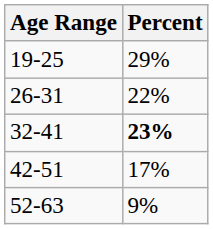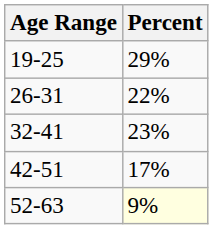32-41 | Percent: bold -> normal
52-63 | Percent: no background -> lightyellow background
